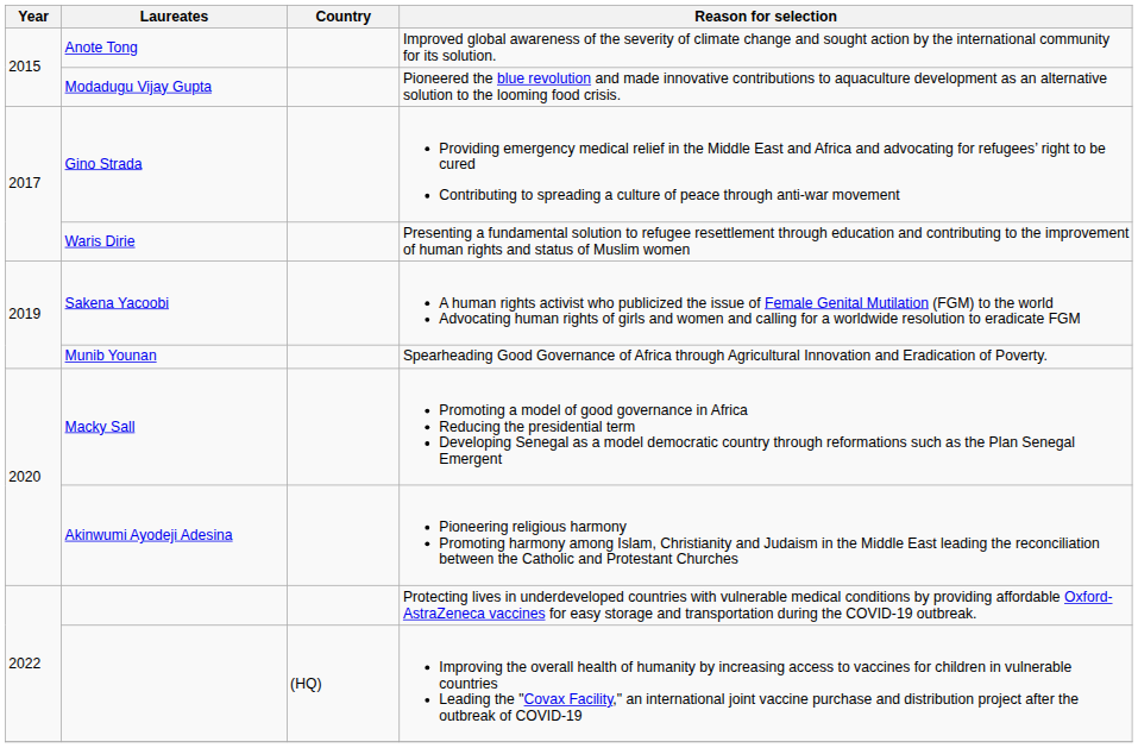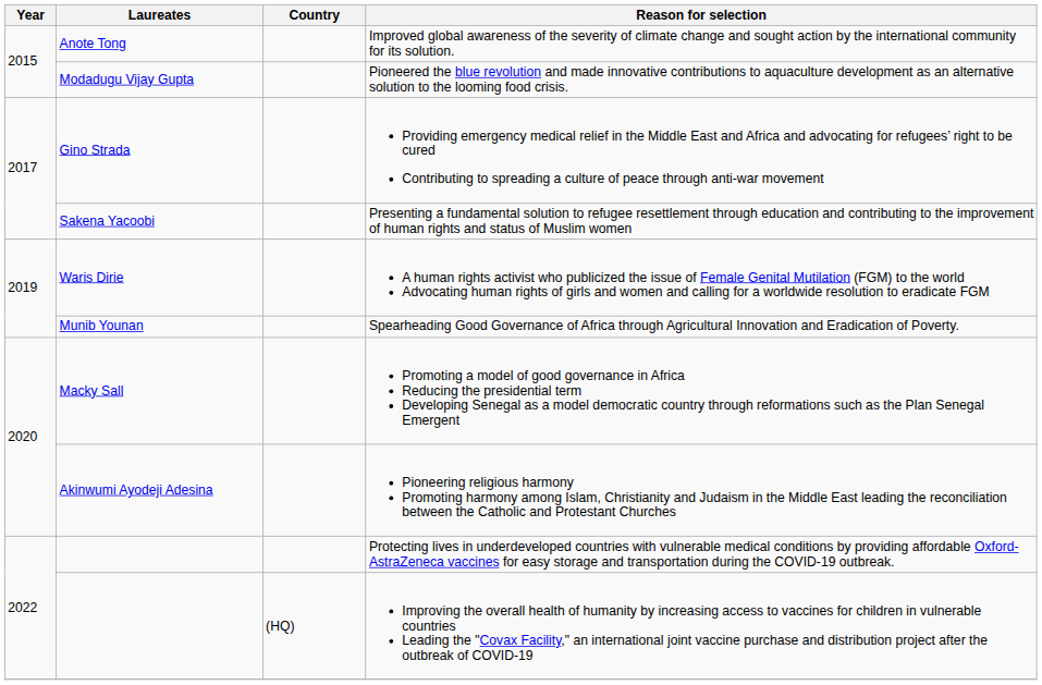row 5 | Laureates: Waris Dirie -> Sakena Yacoobi
row 6 | Laureates: Sakena Yacoobi -> Waris Dirie
